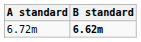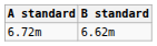6.72m | B standard: bold -> normal
